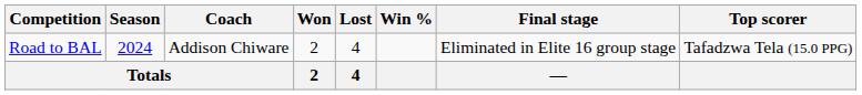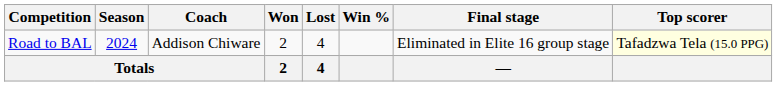Road to BAL | Top scorer: no background -> lightyellow background
